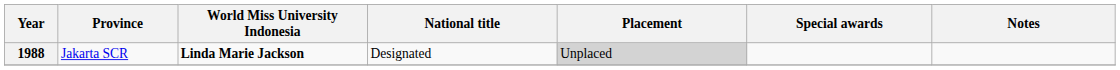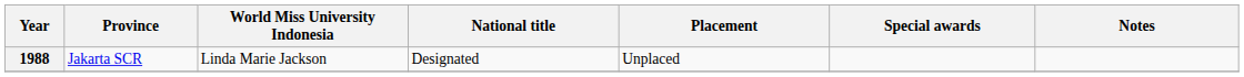1988 | World Miss University Indonesia: bold -> normal
1988 | Placement: lightgrey background -> no background
